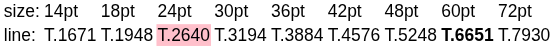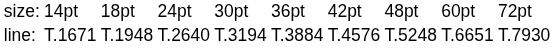line: | column 4: pink background -> no background
line: | column 9: bold -> normal
